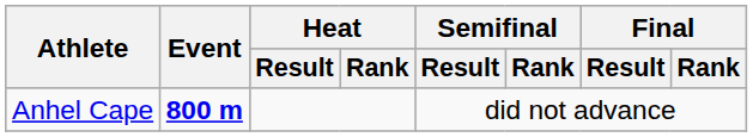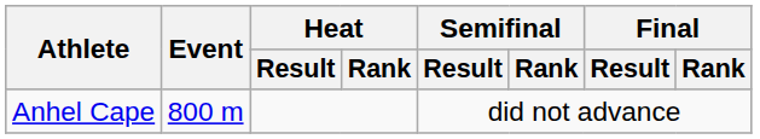Anhel Cape | Event: bold -> normal
